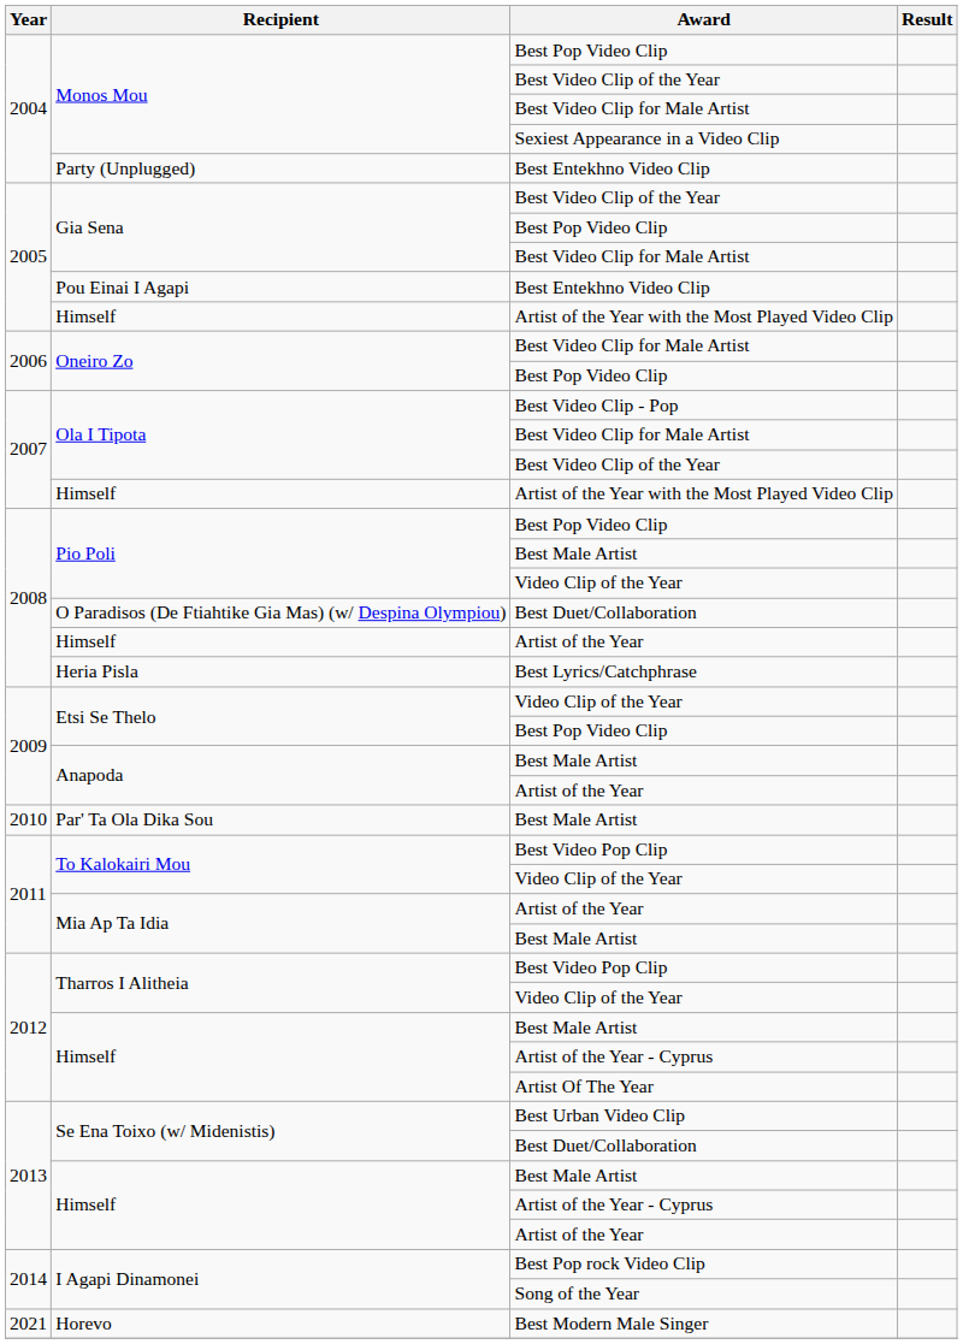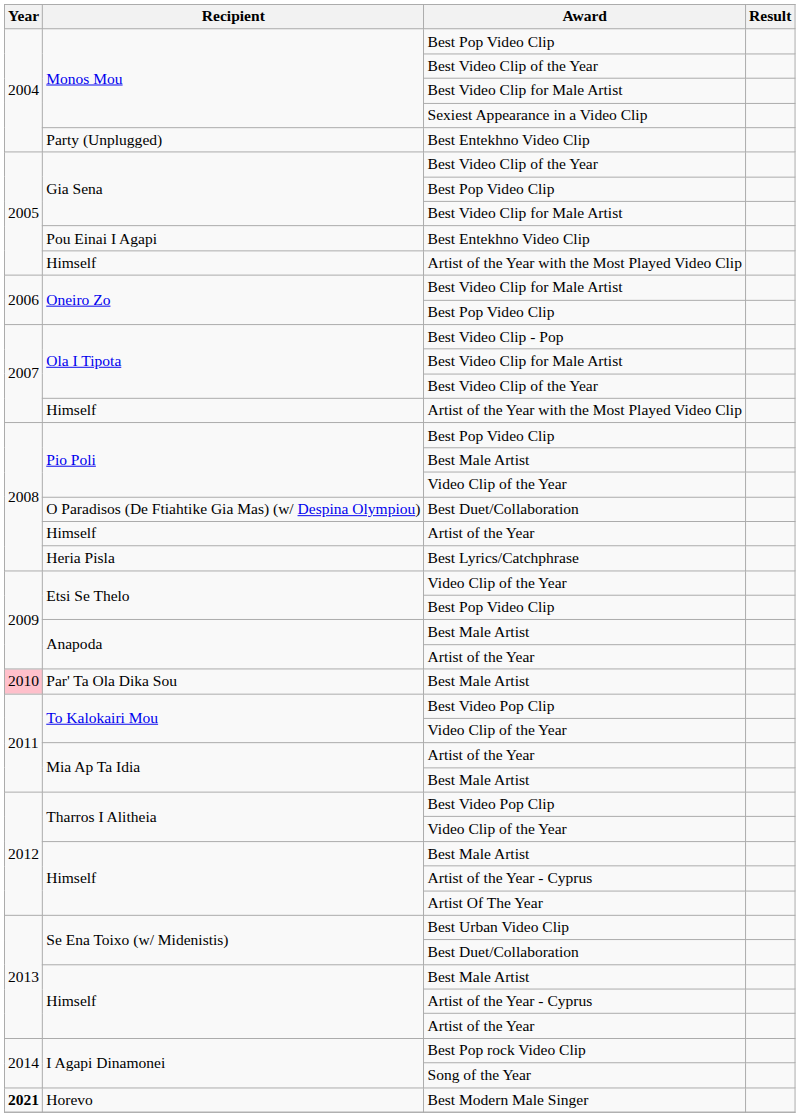Par' Ta Ola Dika Sou | Year: no background -> pink background
Horevo | Year: normal -> bold
